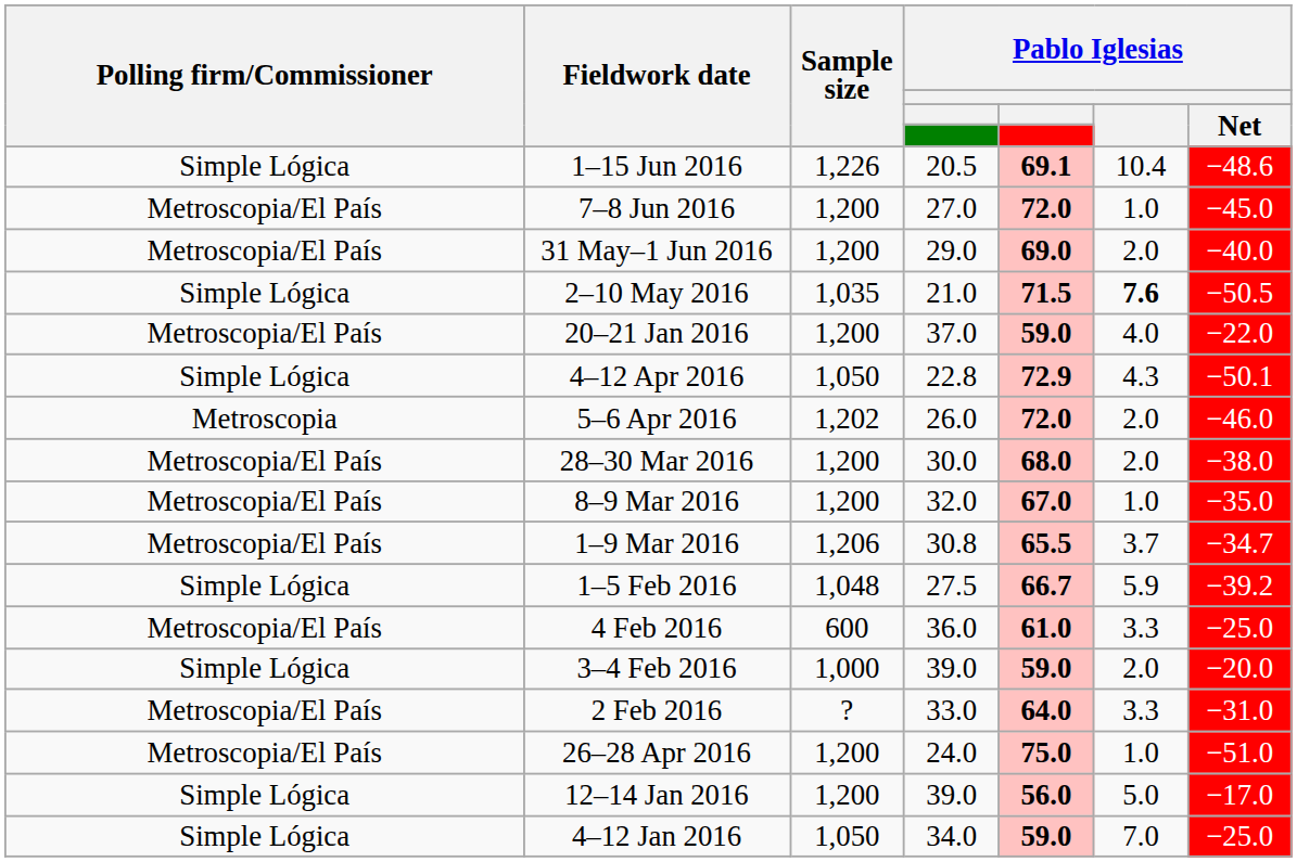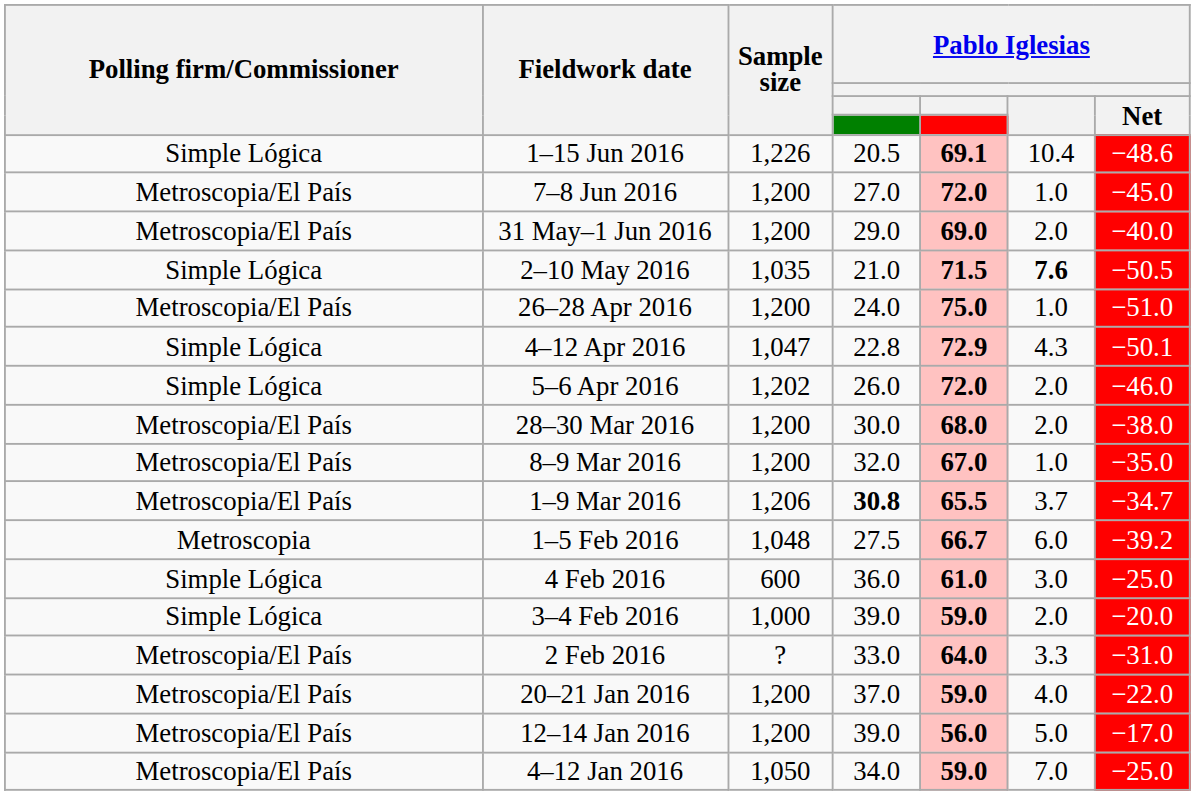rows swapped: 26–28 Apr 2016 <-> 20–21 Jan 2016
4–12 Apr 2016 | Sample size: 1,050 -> 1,047
5–6 Apr 2016 | Polling firm/Commissioner: Metroscopia -> Simple Lógica
1–9 Mar 2016 | column 4: normal -> bold
1–5 Feb 2016 | Polling firm/Commissioner: Simple Lógica -> Metroscopia
1–5 Feb 2016 | column 6: 5.9 -> 6.0
4 Feb 2016 | Polling firm/Commissioner: Metroscopia/El País -> Simple Lógica
4 Feb 2016 | column 6: 3.3 -> 3.0
12–14 Jan 2016 | Polling firm/Commissioner: Simple Lógica -> Metroscopia/El País
4–12 Jan 2016 | Polling firm/Commissioner: Simple Lógica -> Metroscopia/El País
